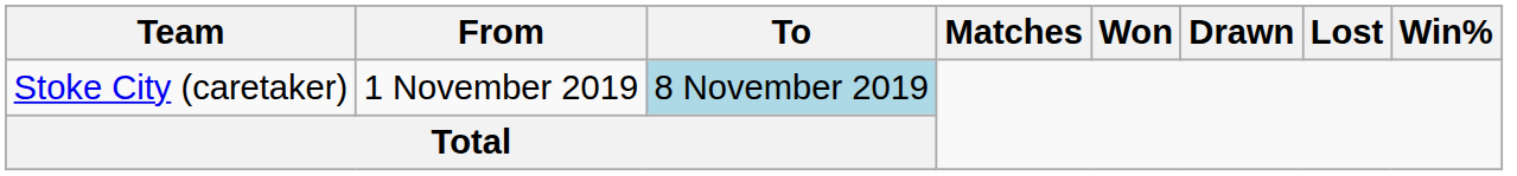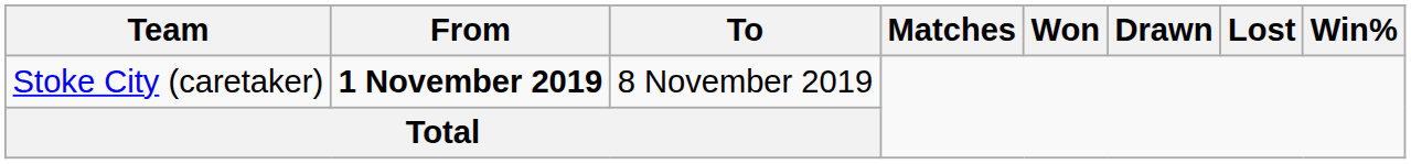Stoke City (caretaker) | From: normal -> bold
Stoke City (caretaker) | To: lightblue background -> no background
